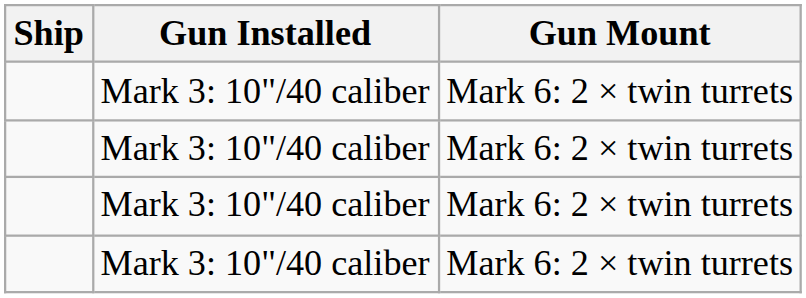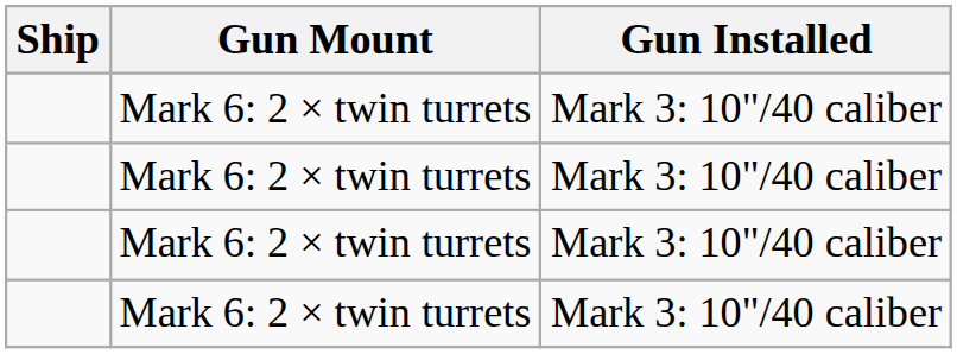columns swapped: Gun Installed <-> Gun Mount
